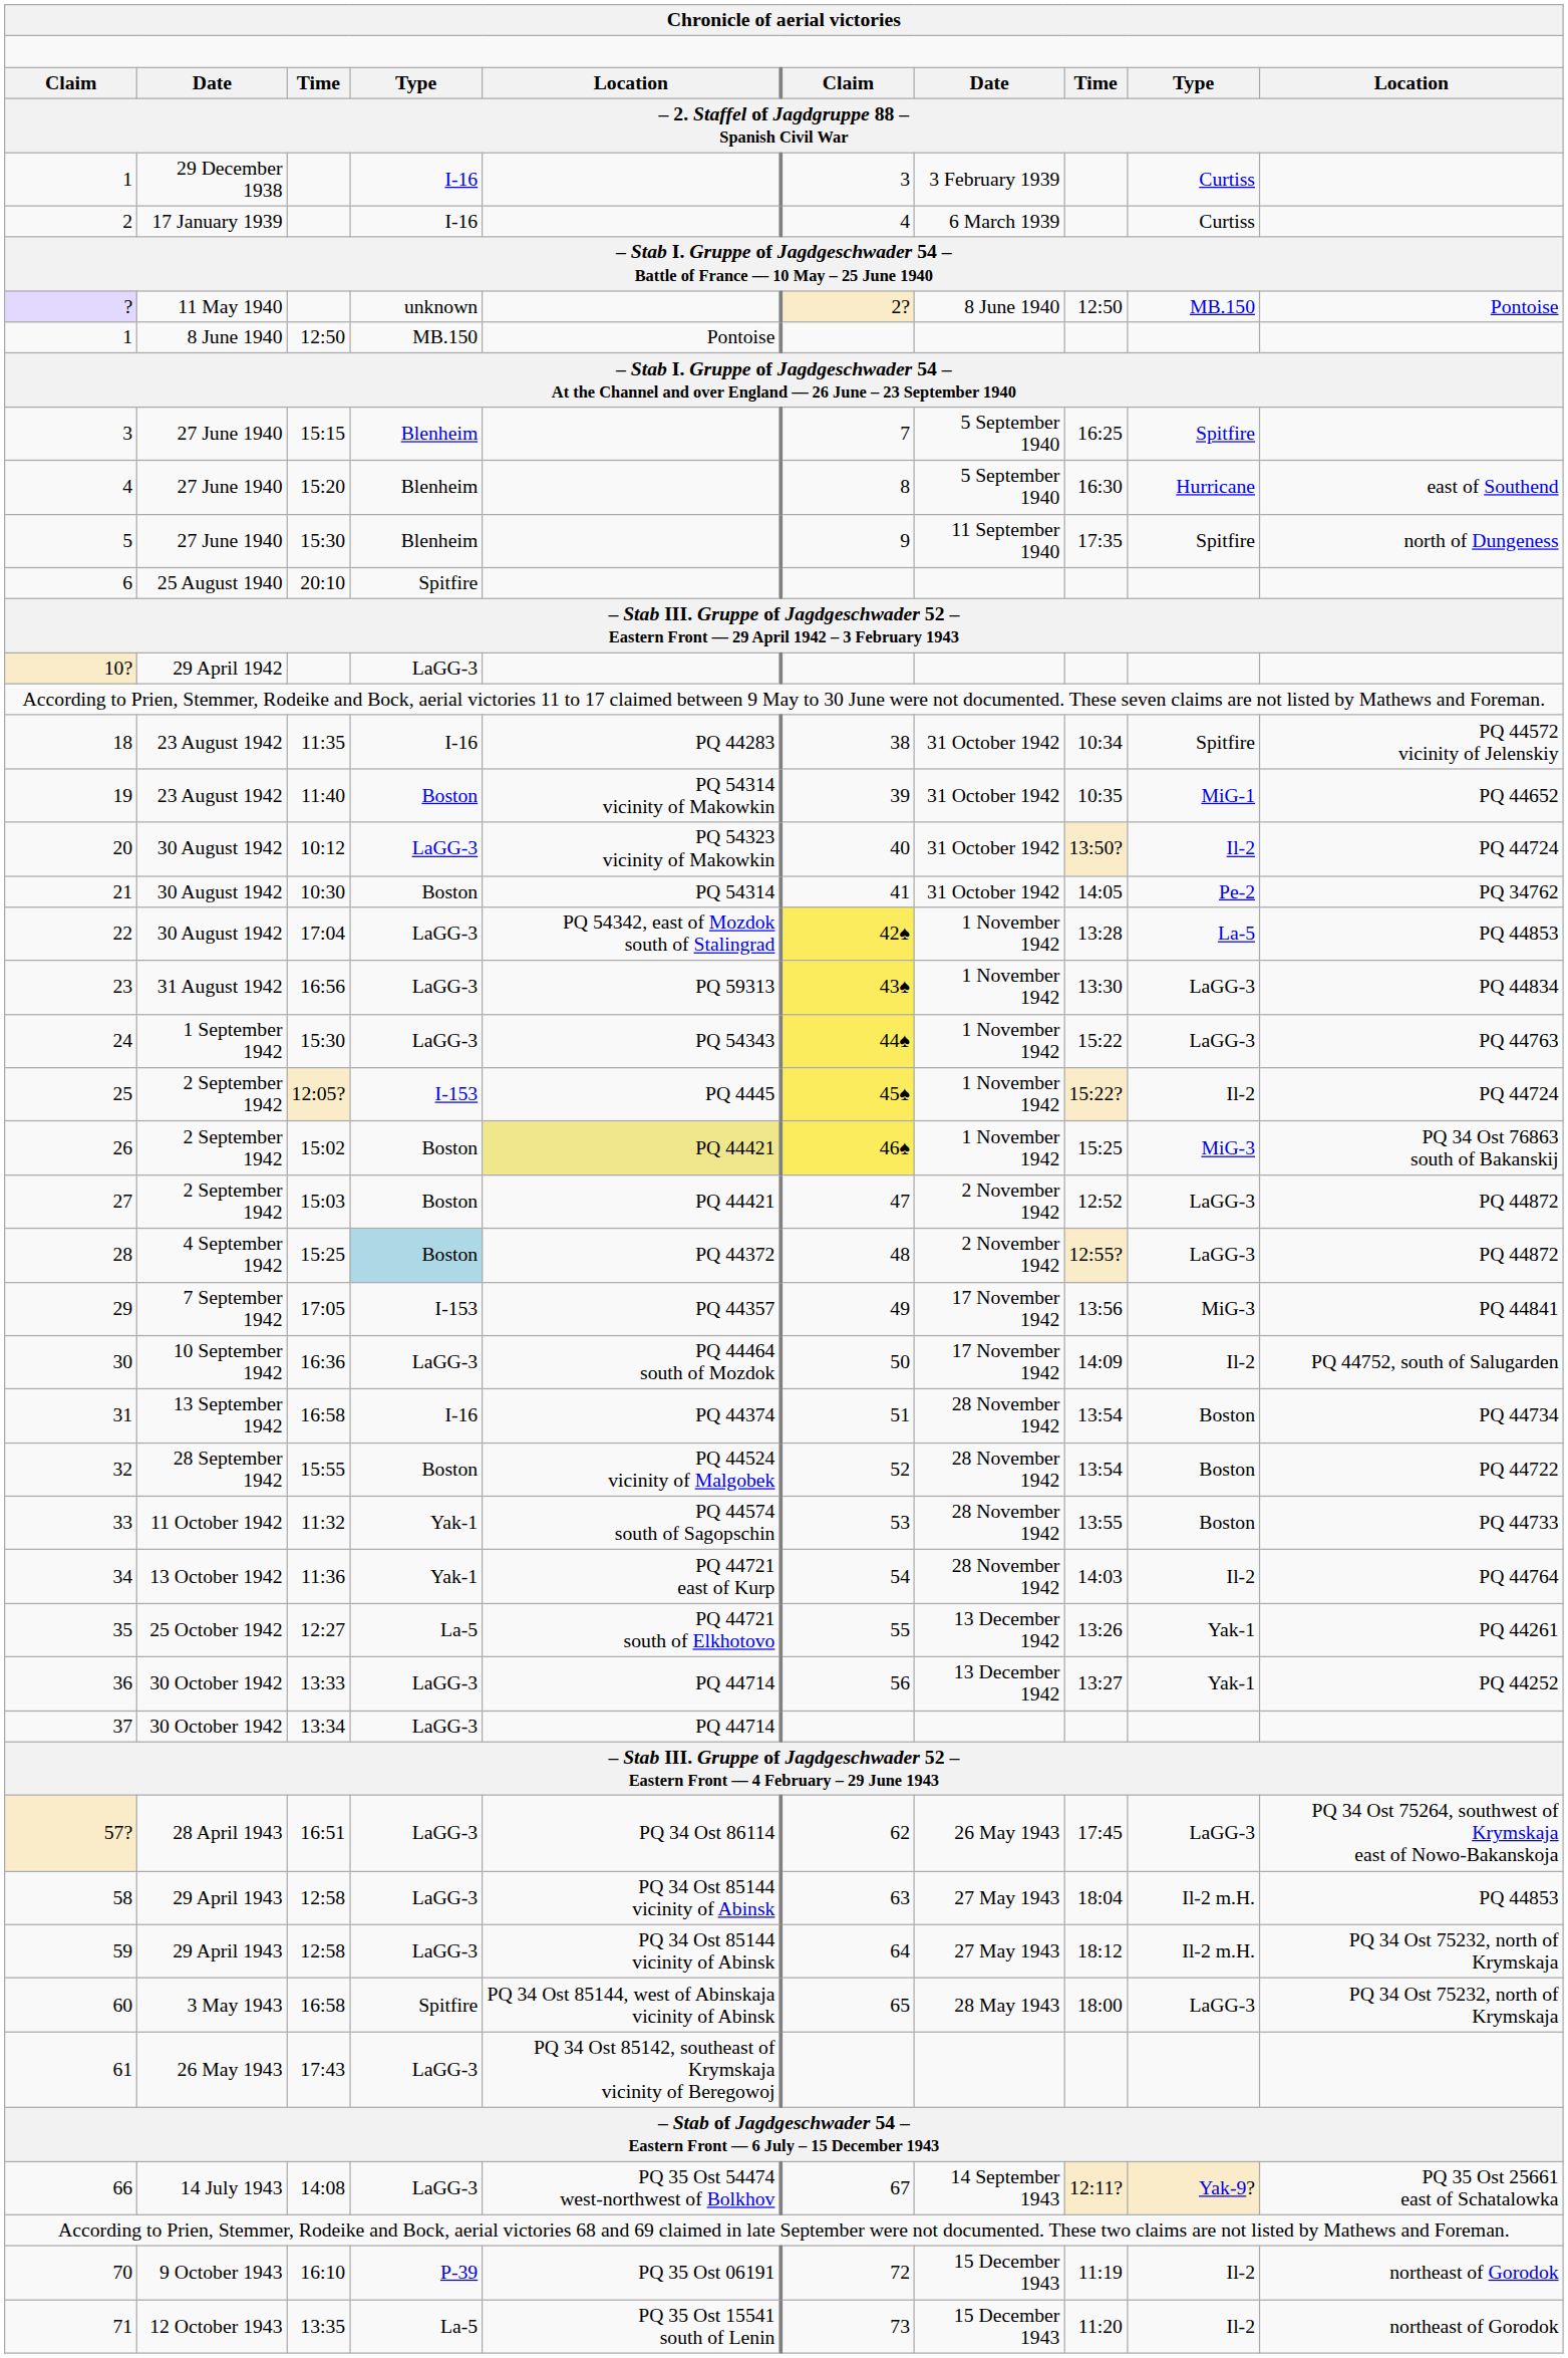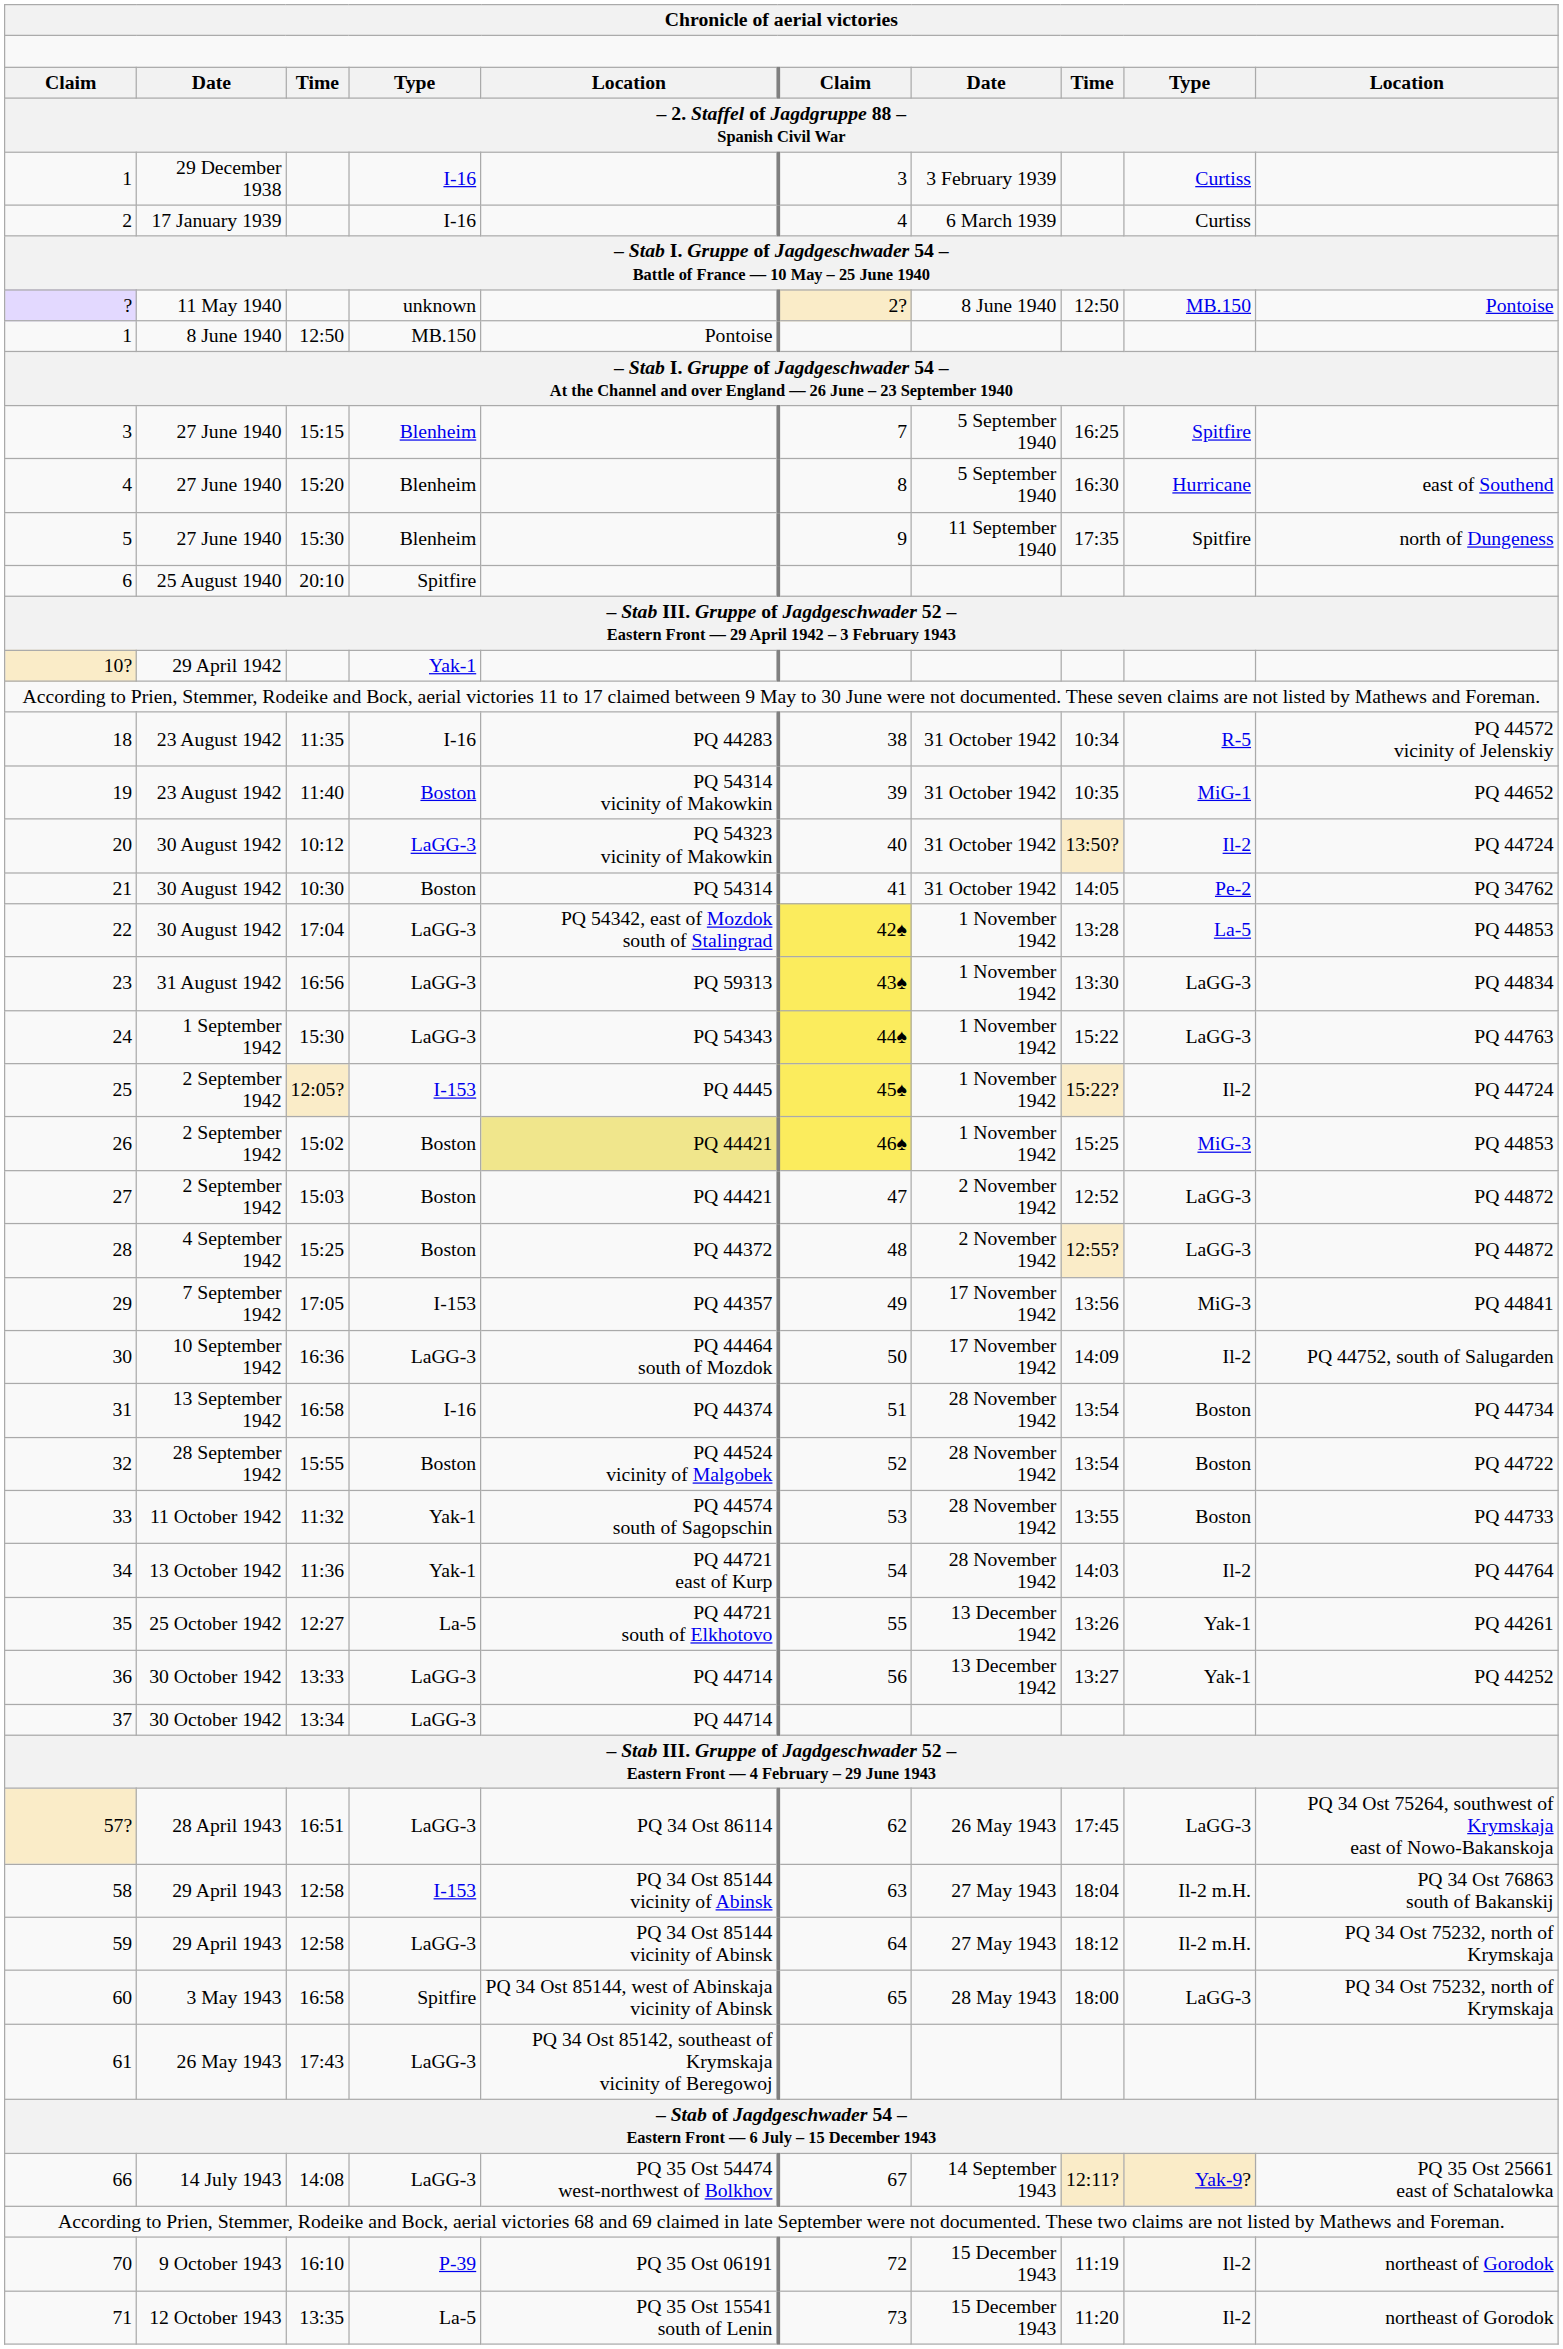10? | column 4: LaGG-3 -> Yak-1
18 | column 9: Spitfire -> R-5
26 | column 10: PQ 34 Ost 76863 south of Bakanskij -> PQ 44853
28 | column 4: lightblue background -> no background
58 | column 4: LaGG-3 -> I-153
58 | column 10: PQ 44853 -> PQ 34 Ost 76863 south of Bakanskij
